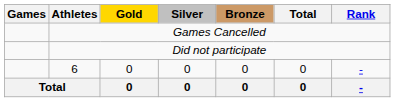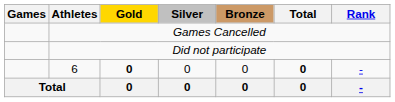6 | Gold: normal -> bold
6 | Total: normal -> bold
